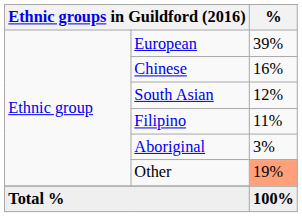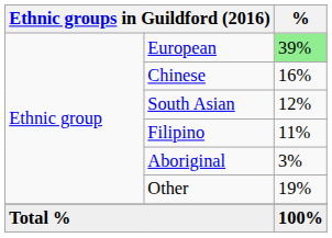European | %: no background -> lightgreen background
Other | %: lightsalmon background -> no background
